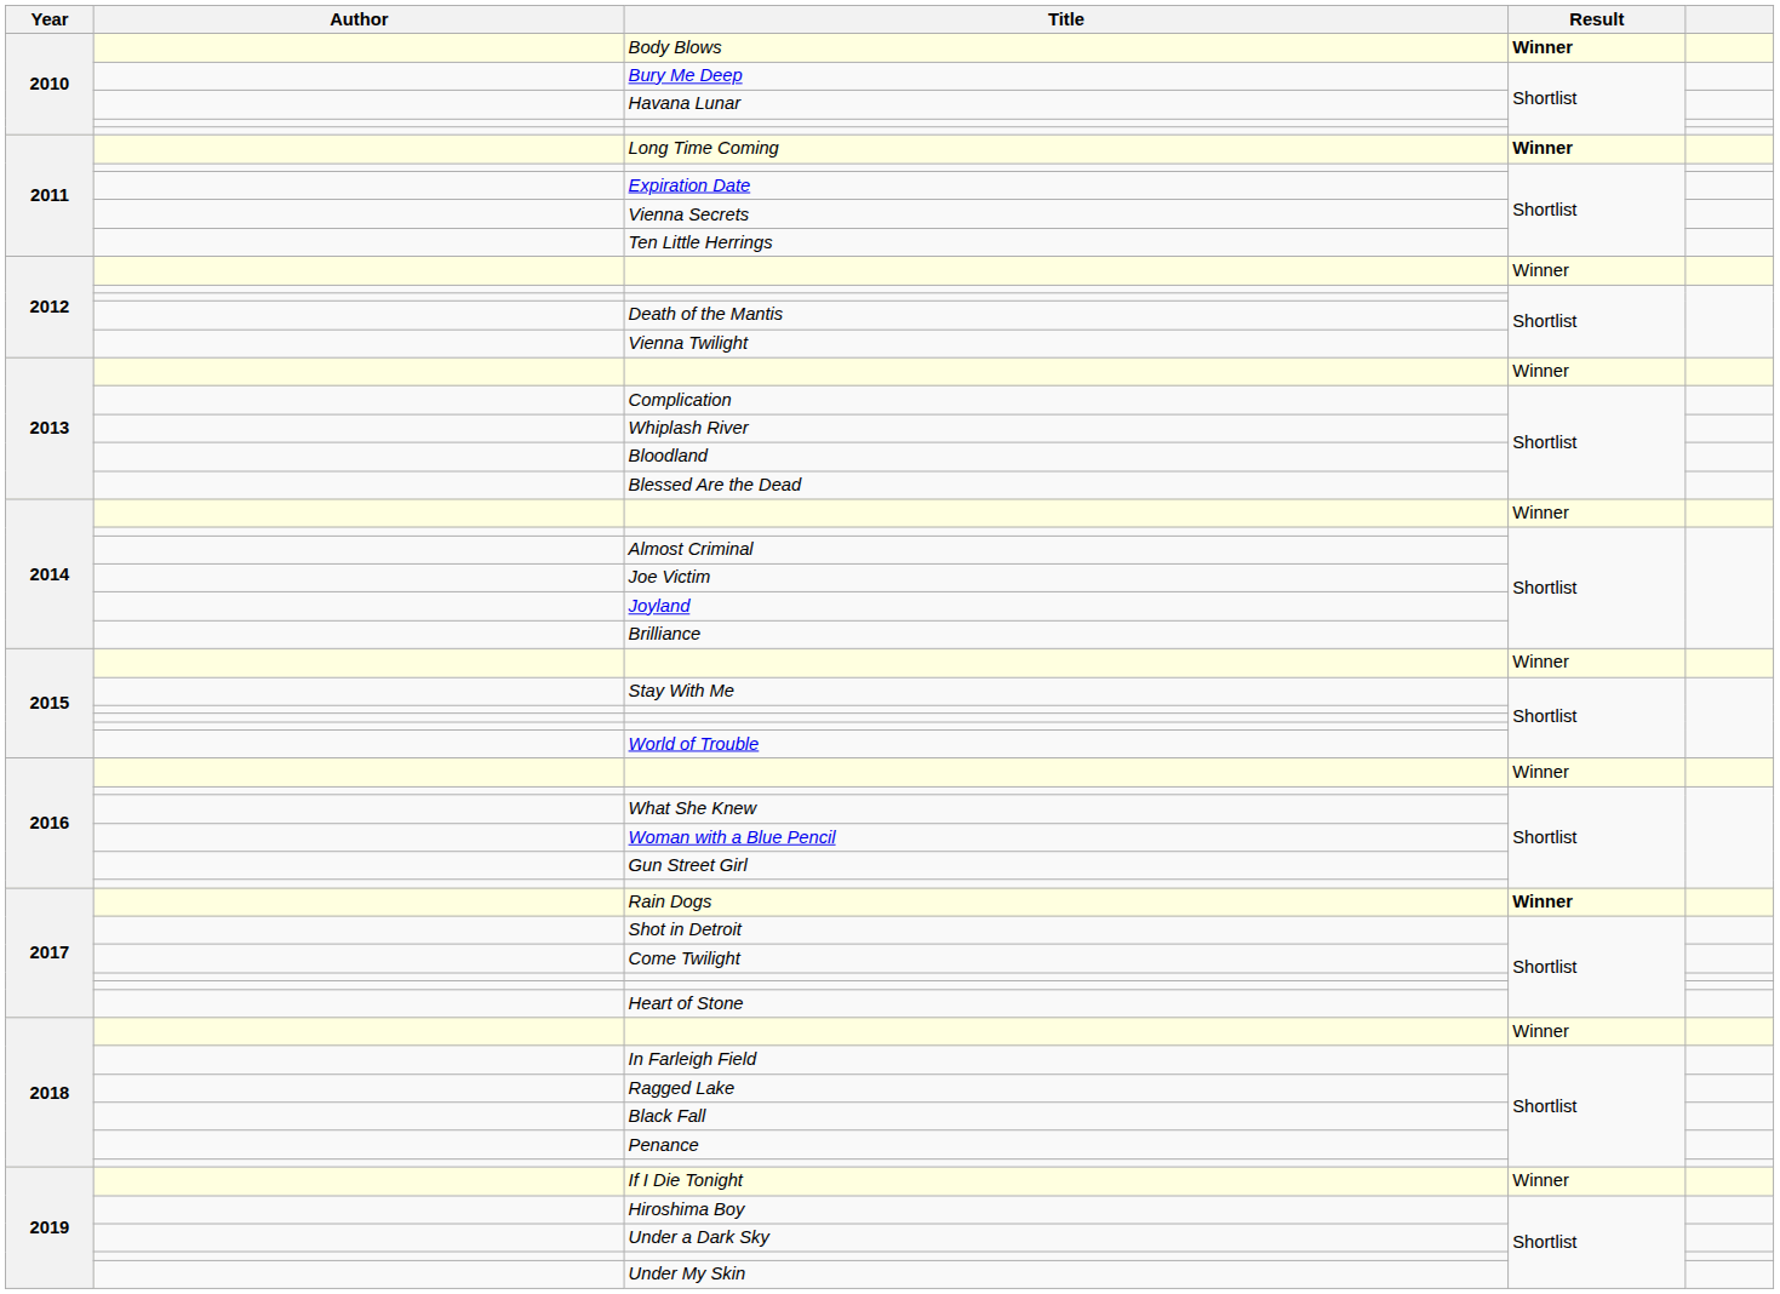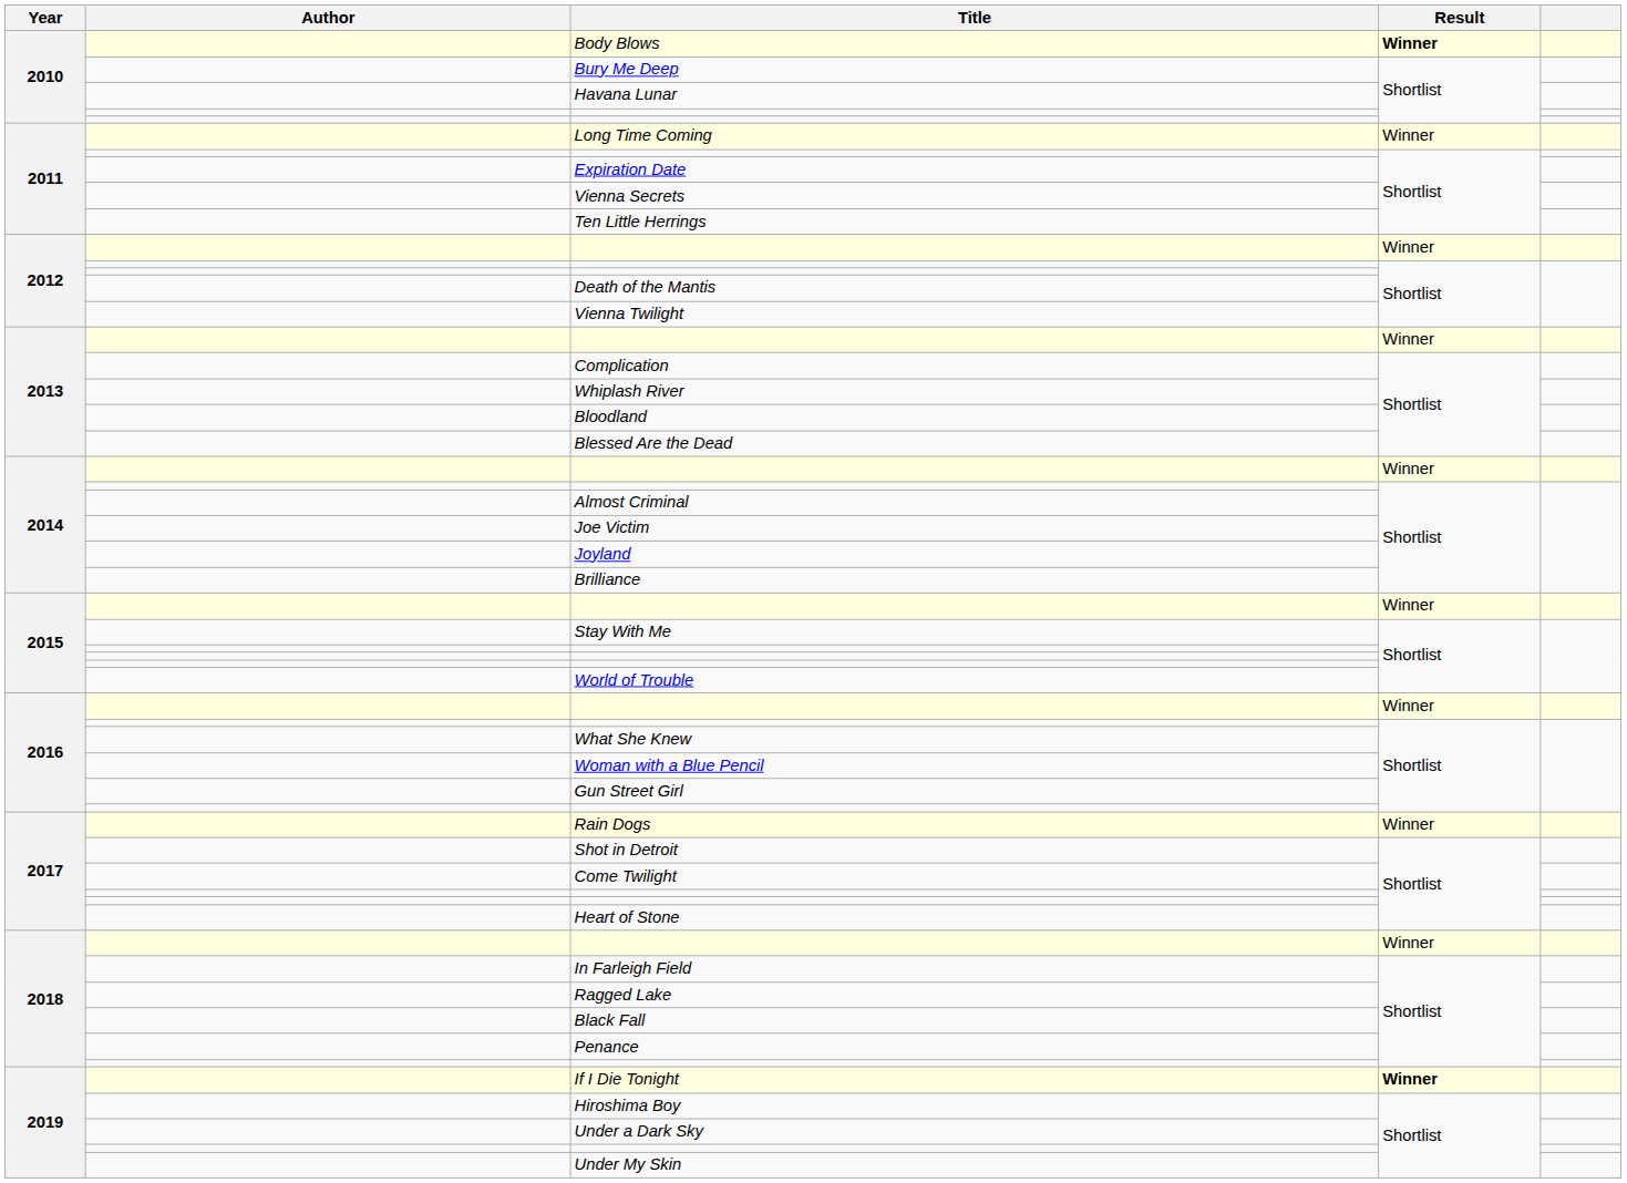Long Time Coming | Result: bold -> normal
Rain Dogs | Result: bold -> normal
If I Die Tonight | Result: normal -> bold
